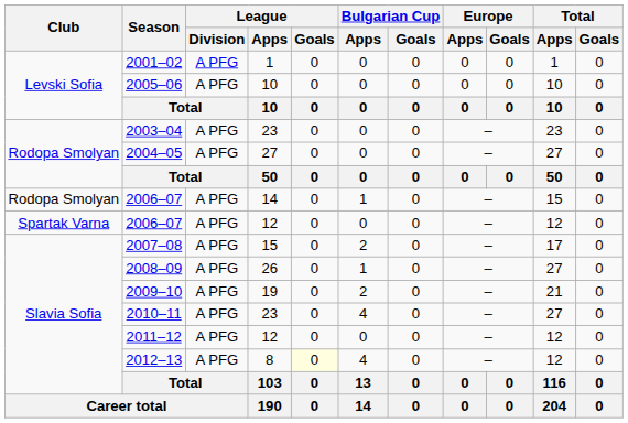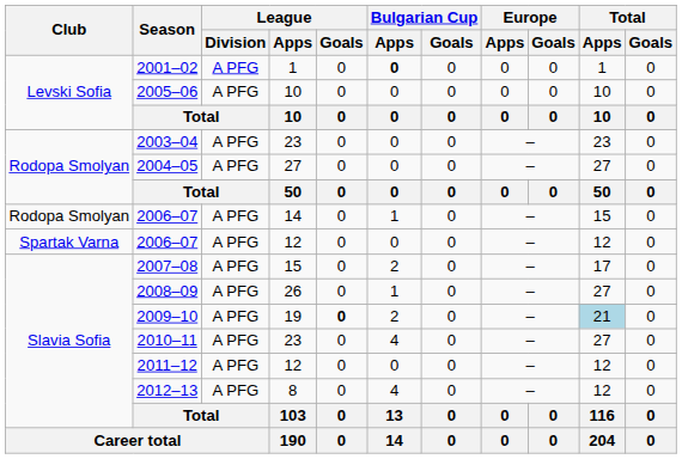2001–02 | Bulgarian Cup / Apps: normal -> bold
2009–10 | League / Goals: normal -> bold
2009–10 | Total / Apps: no background -> lightblue background
2012–13 | League / Goals: lightyellow background -> no background
